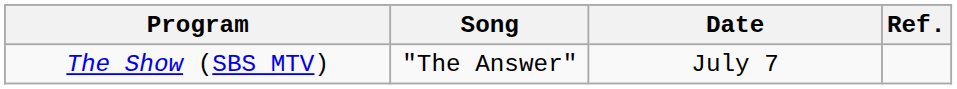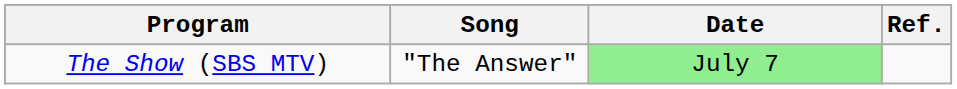The Show (SBS MTV) | Date: no background -> lightgreen background
